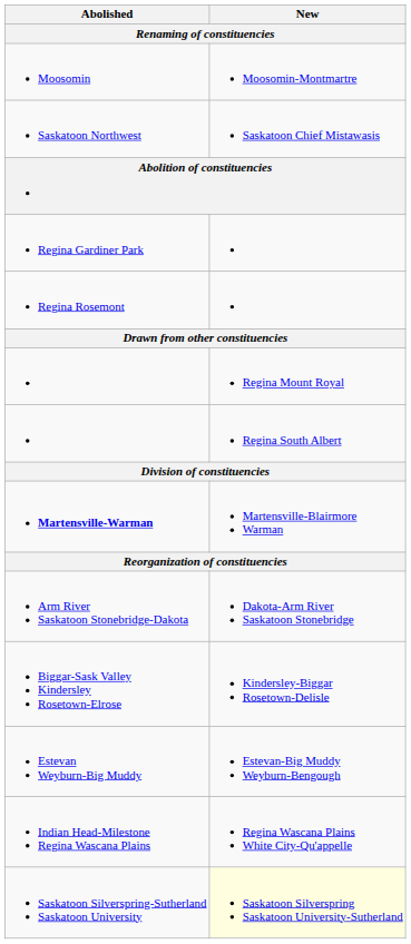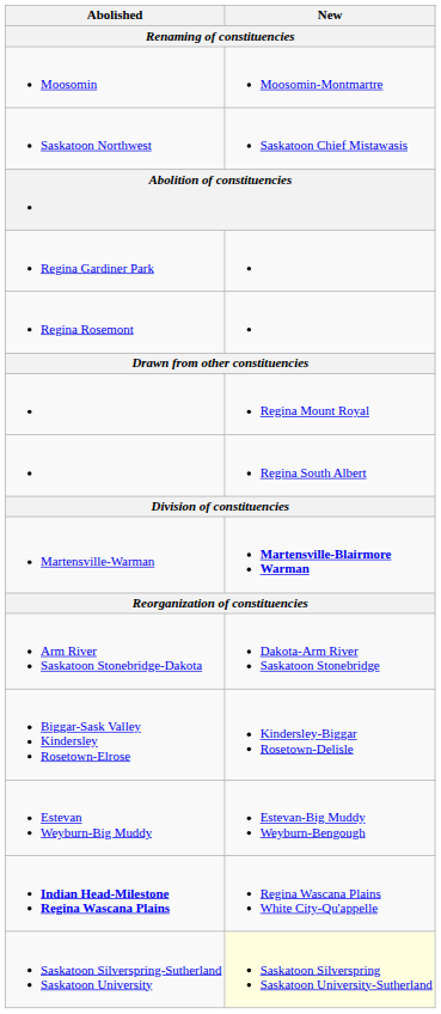row 12 | Abolished: bold -> normal
row 12 | New: normal -> bold
row 17 | Abolished: normal -> bold
